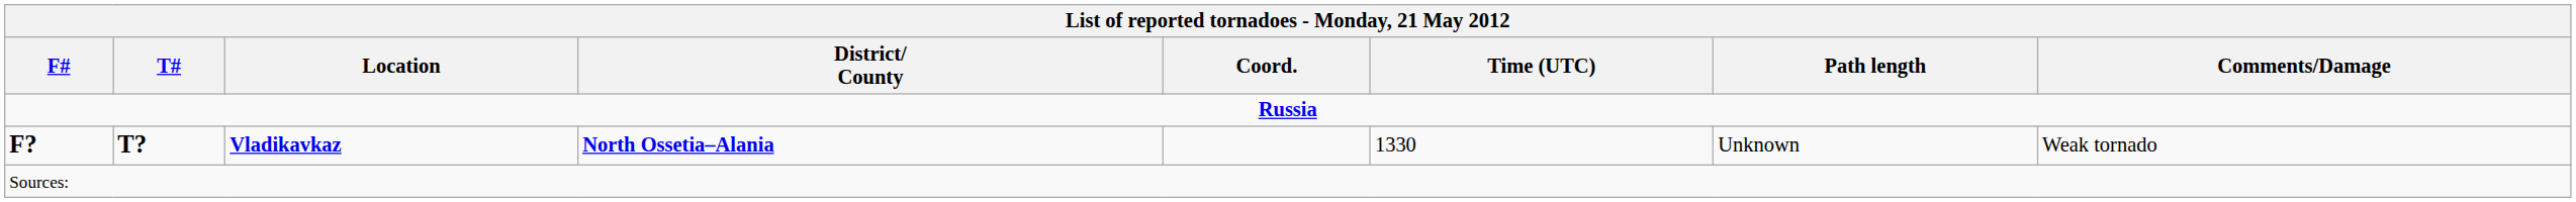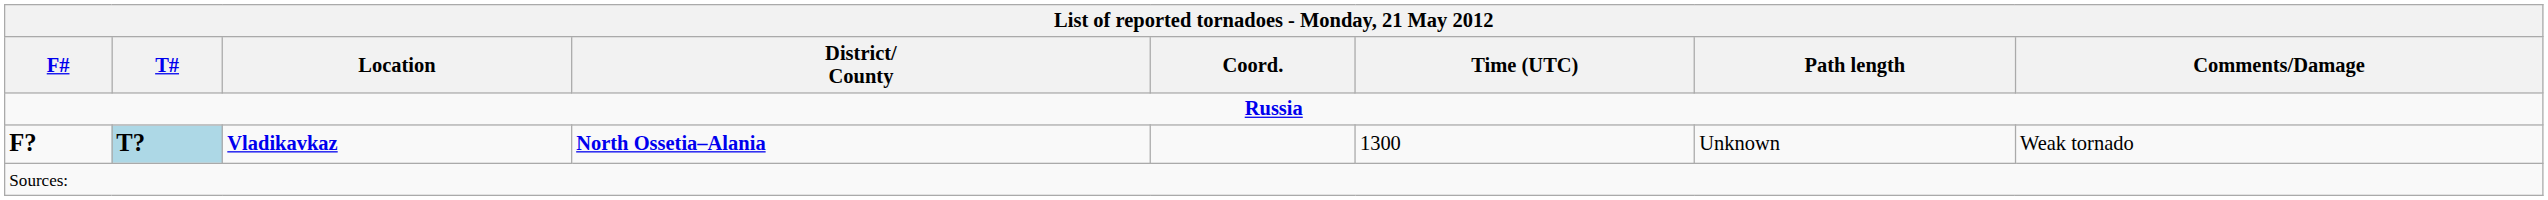F? | T#: no background -> lightblue background
F? | Time (UTC): 1330 -> 1300
